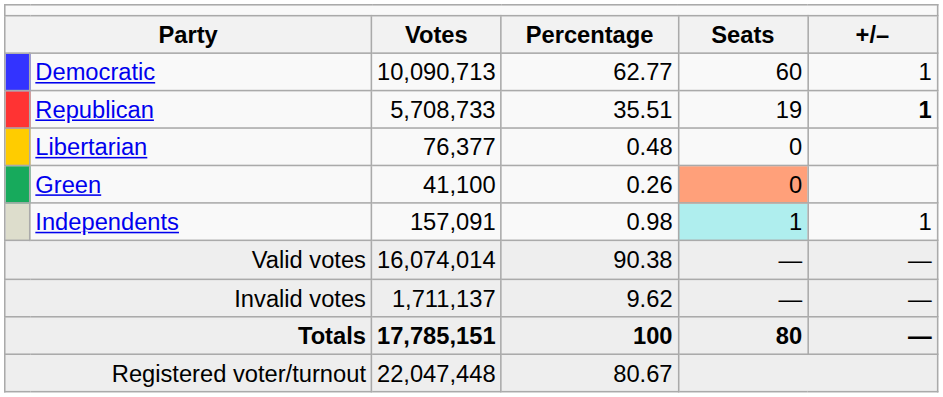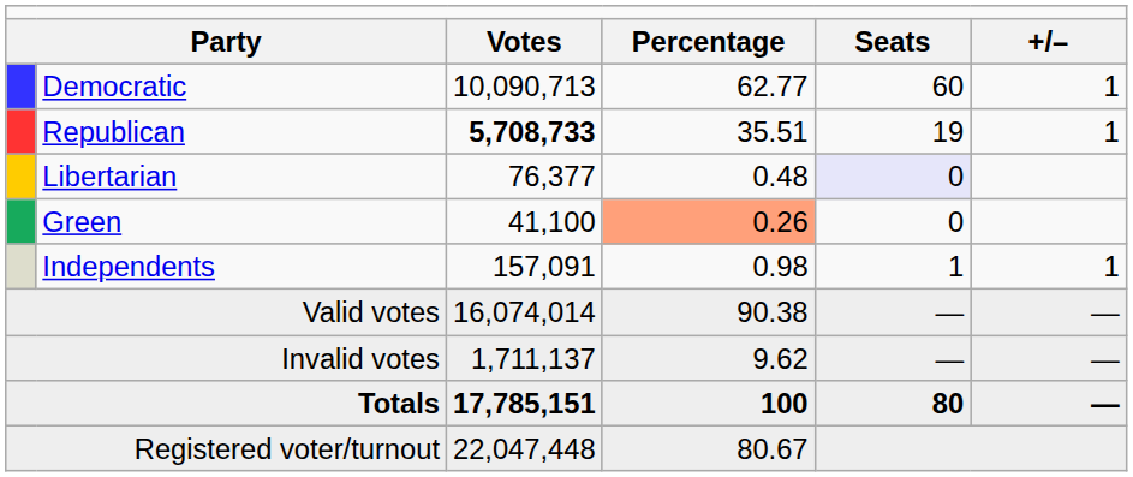Republican | column 3: normal -> bold
Republican | column 6: bold -> normal
Libertarian | column 5: no background -> lavender background
Green | column 4: no background -> lightsalmon background
Green | column 5: lightsalmon background -> no background
Independents | column 5: paleturquoise background -> no background
